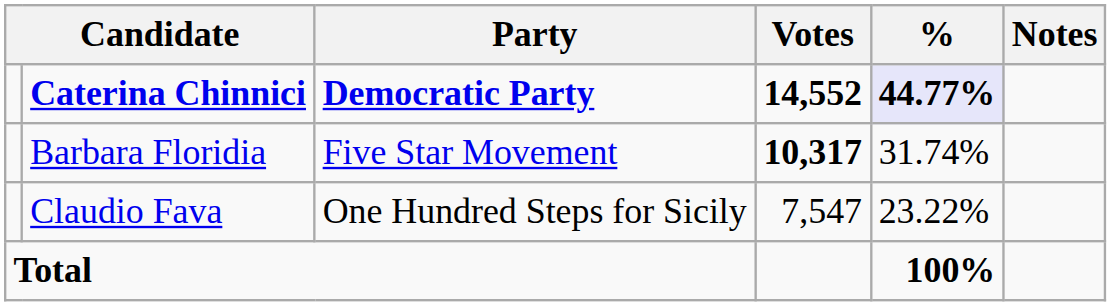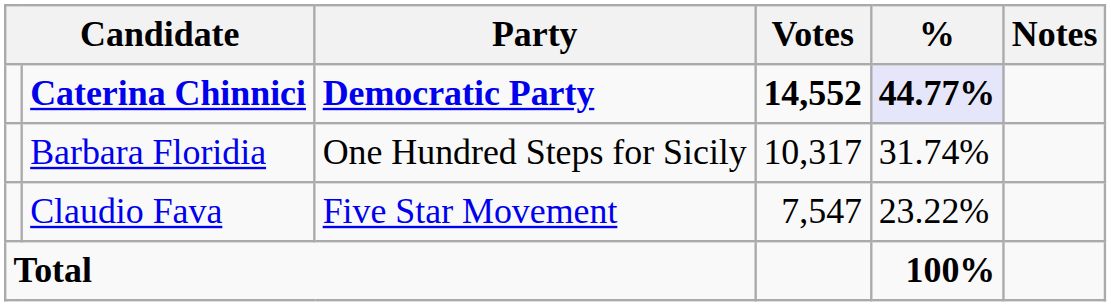Barbara Floridia | Party: Five Star Movement -> One Hundred Steps for Sicily
Barbara Floridia | Votes: bold -> normal
Claudio Fava | Party: One Hundred Steps for Sicily -> Five Star Movement
